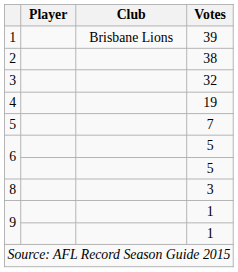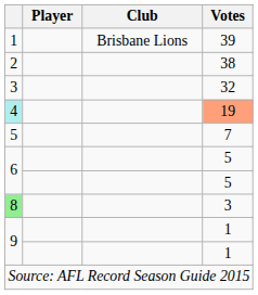4 | column 1: no background -> paleturquoise background
4 | Votes: no background -> lightsalmon background
8 | column 1: no background -> lightgreen background
